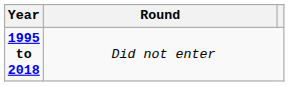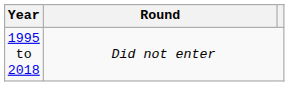1995 to 2018 | Year: bold -> normal
